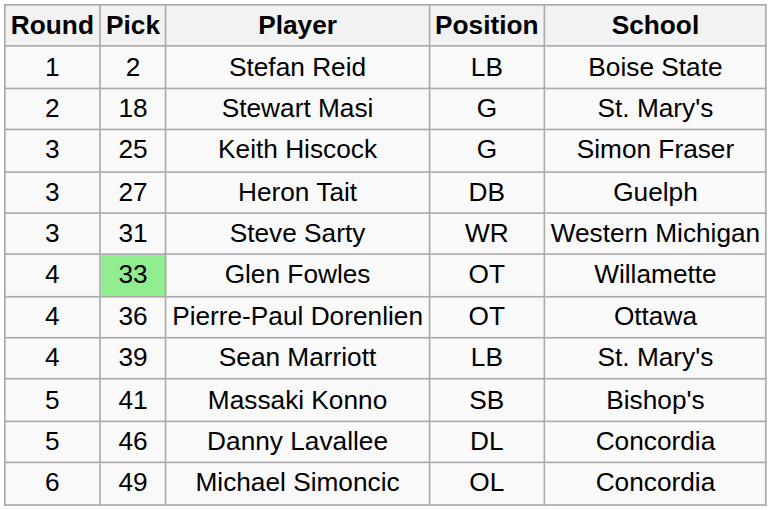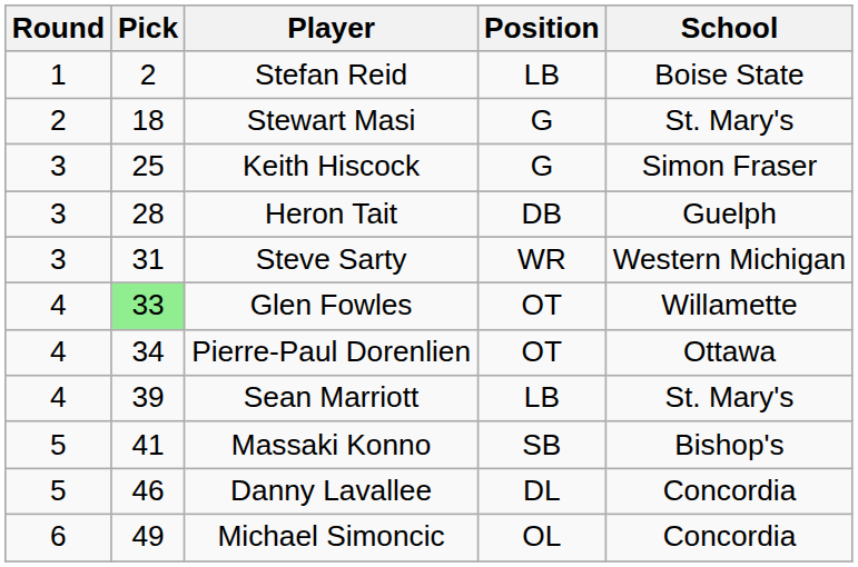Heron Tait | Pick: 27 -> 28
Pierre-Paul Dorenlien | Pick: 36 -> 34
